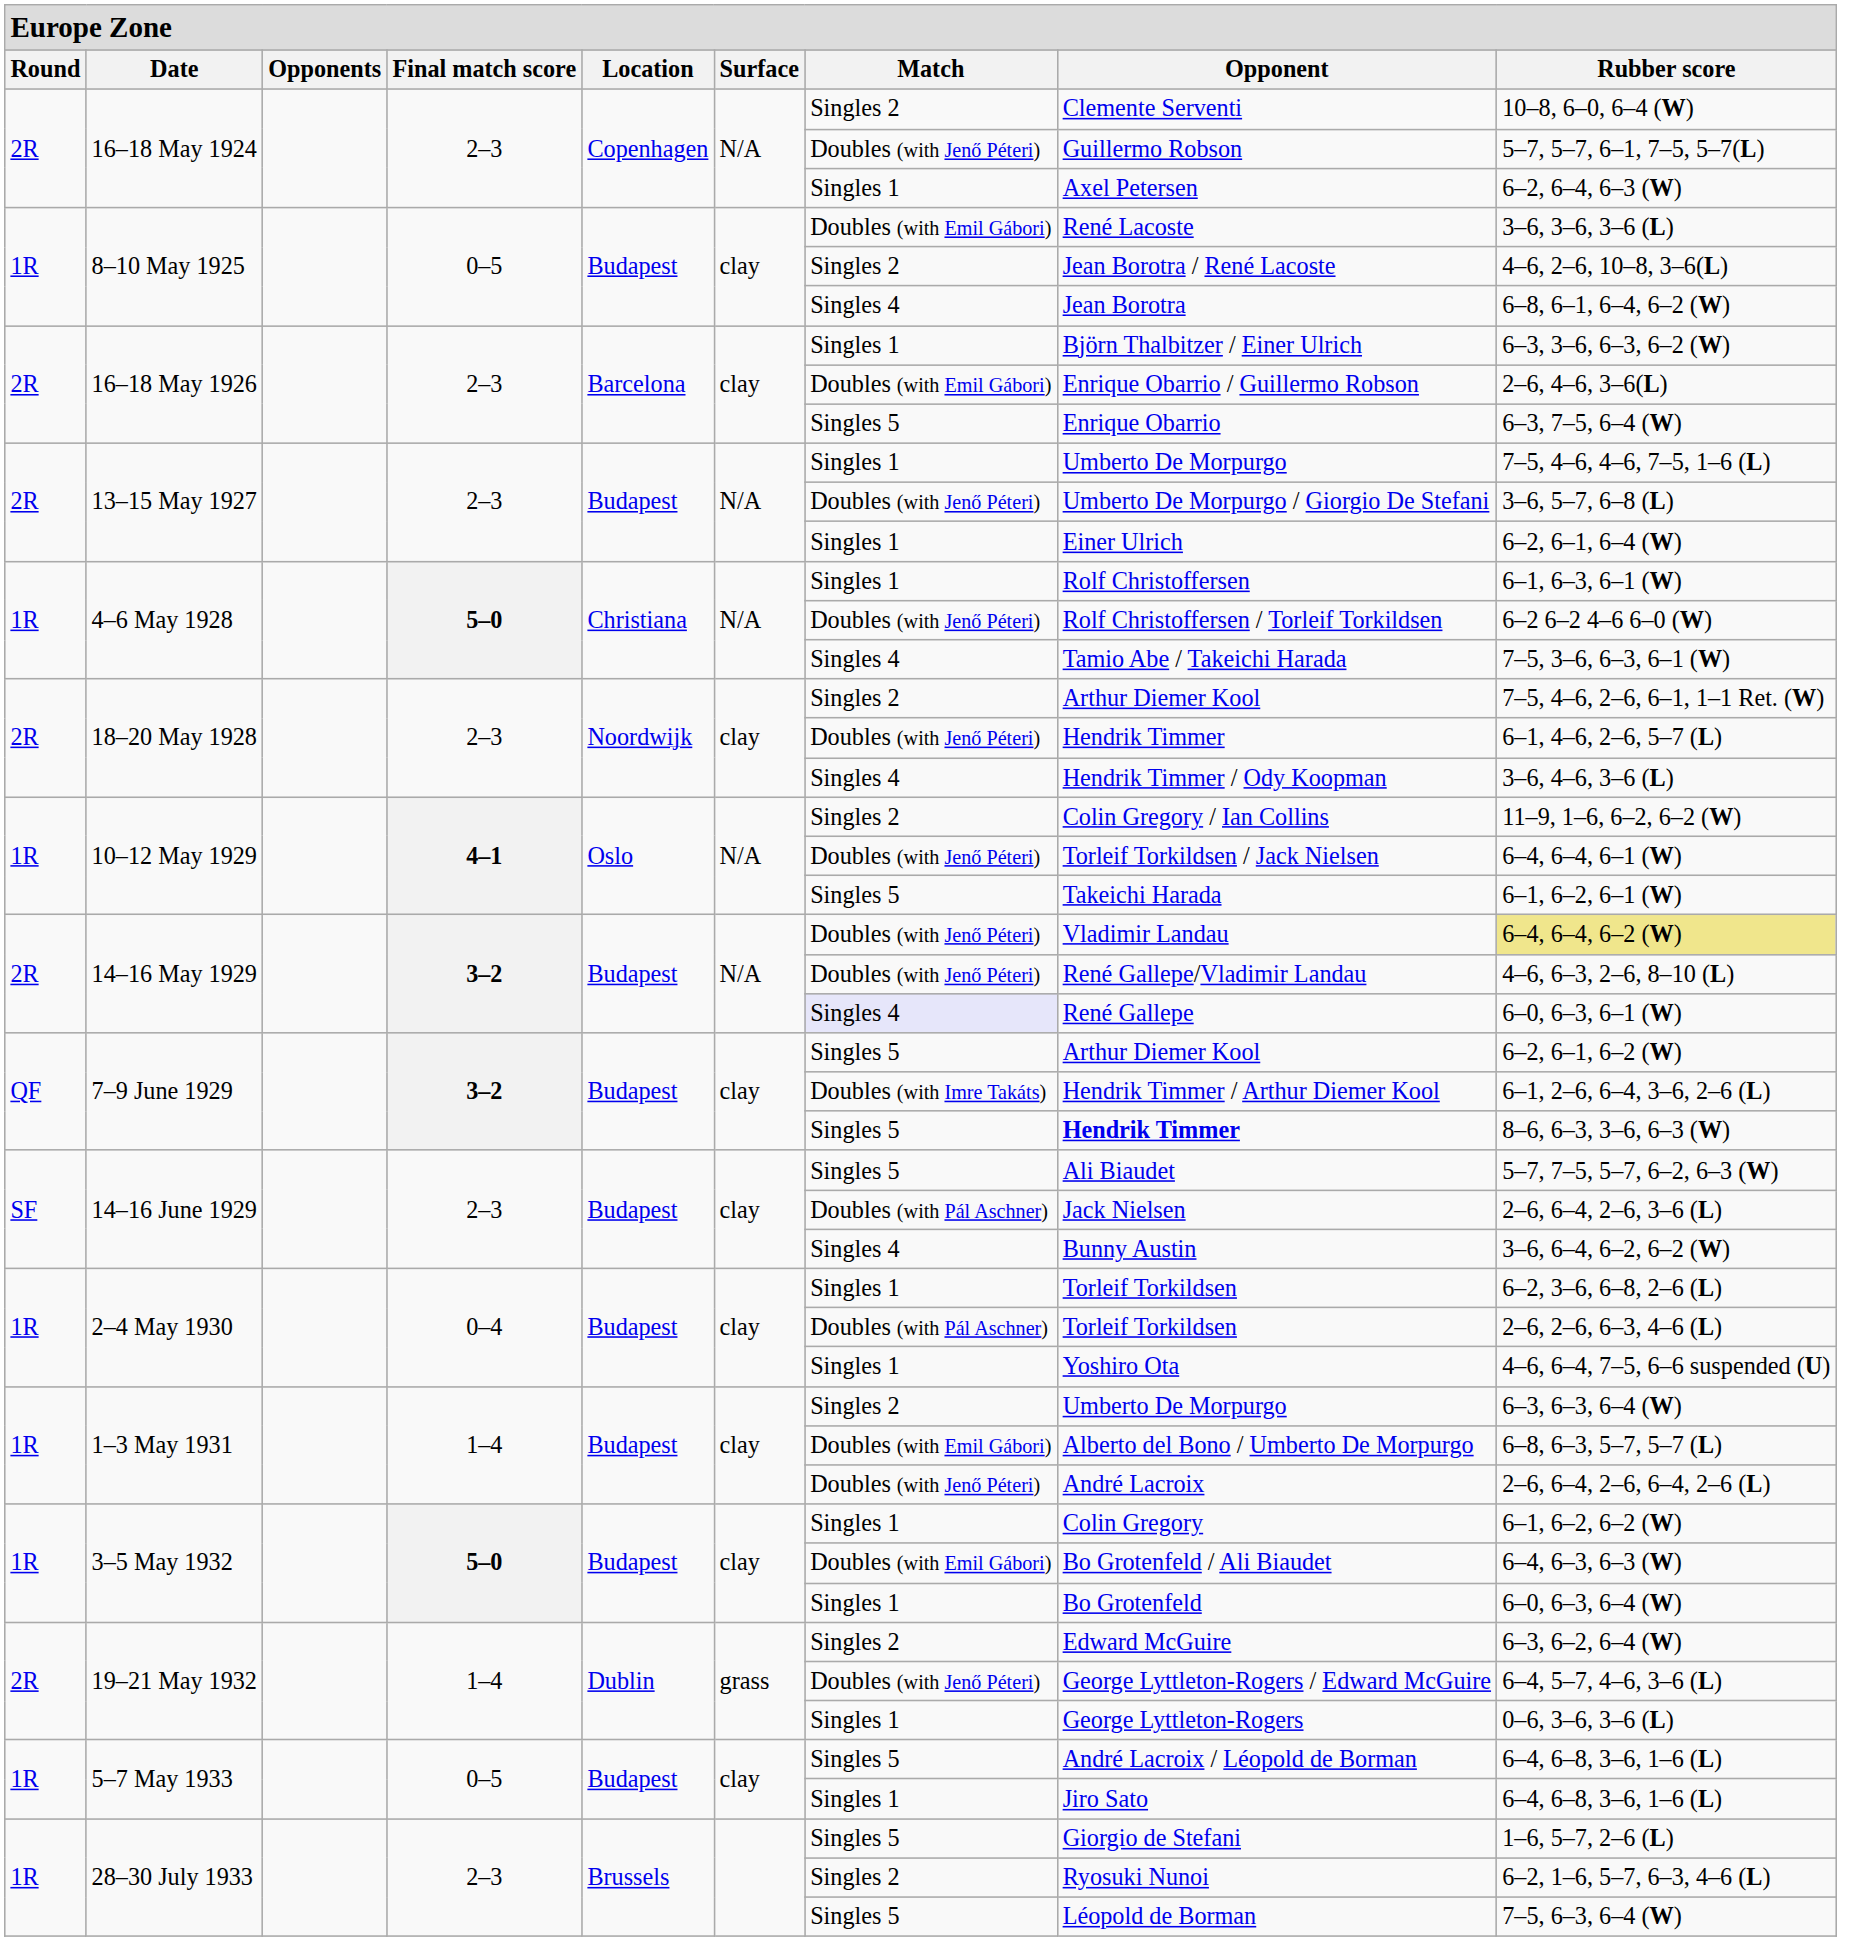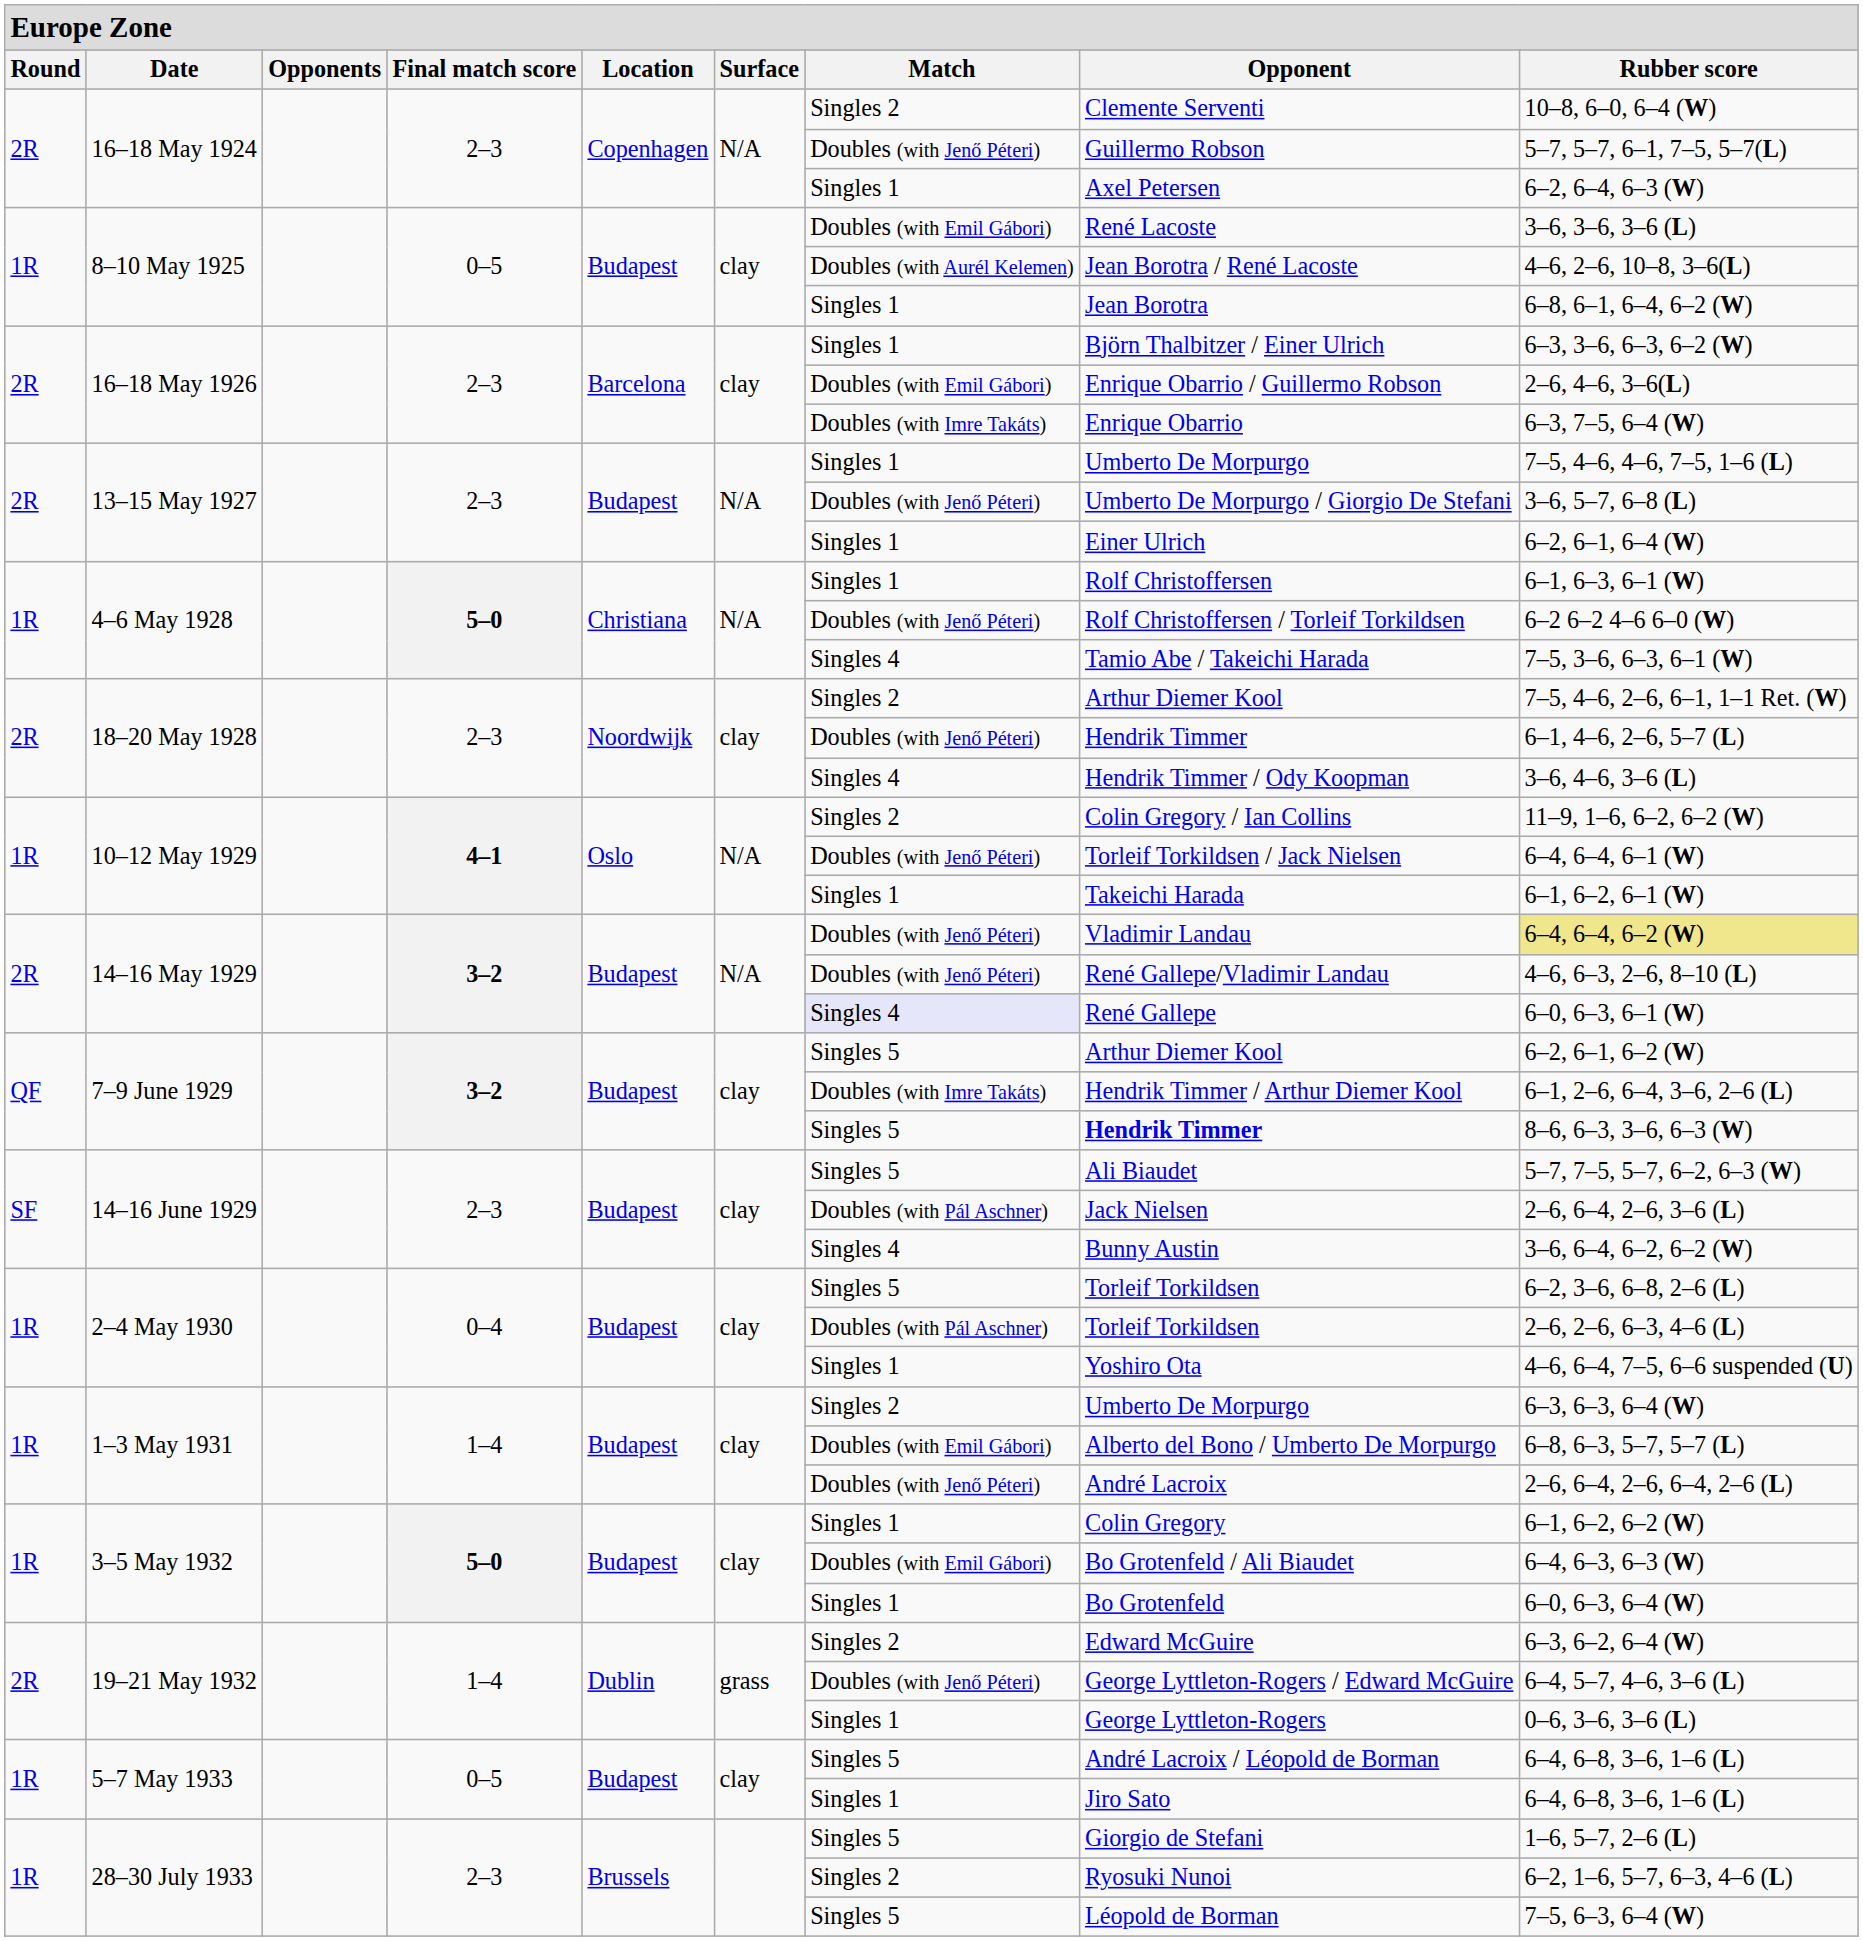row 7 | column 7: Singles 2 -> Doubles (with Aurél Kelemen)
row 8 | column 7: Singles 4 -> Singles 1
row 11 | column 7: Singles 5 -> Doubles (with Imre Takáts)
row 23 | column 7: Singles 5 -> Singles 1
row 33 | column 7: Singles 1 -> Singles 5
